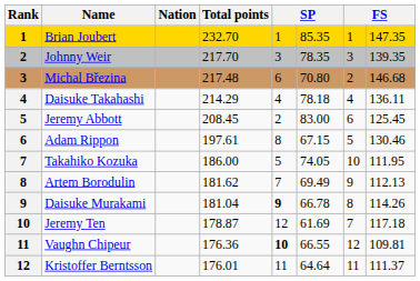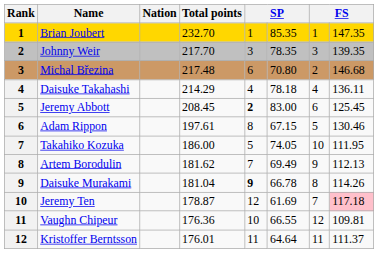Jeremy Abbott | column 5: normal -> bold
Jeremy Ten | column 8: no background -> pink background
Vaughn Chipeur | column 5: bold -> normal
